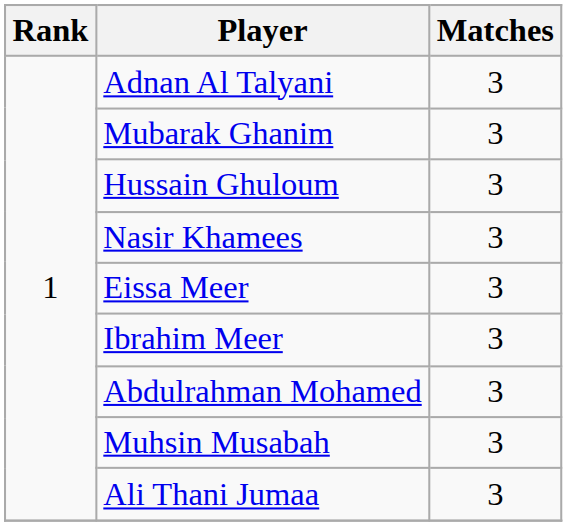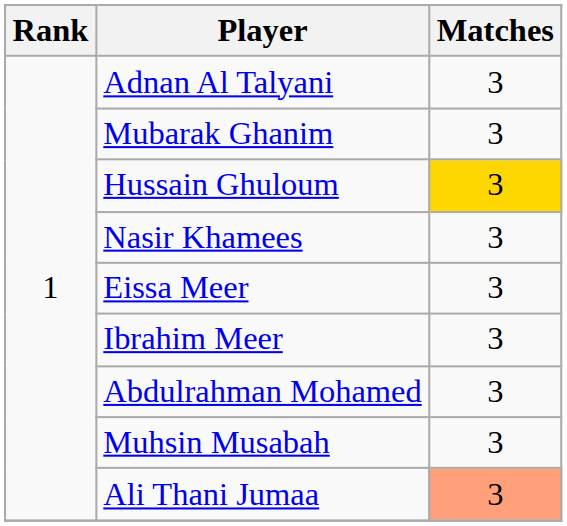Hussain Ghuloum | Matches: no background -> gold background
Ali Thani Jumaa | Matches: no background -> lightsalmon background
